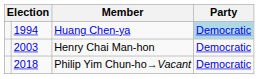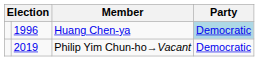Huang Chen-ya | column 2: 1994 -> 1996
- row: 2003 | Henry Chai Man-hon | Democratic
Philip Yim Chun-ho→Vacant | column 2: 2018 -> 2019
